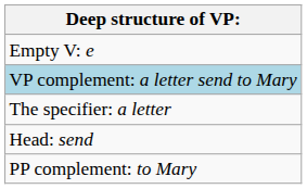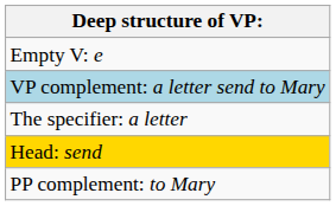row 5 | column 1: no background -> gold background
